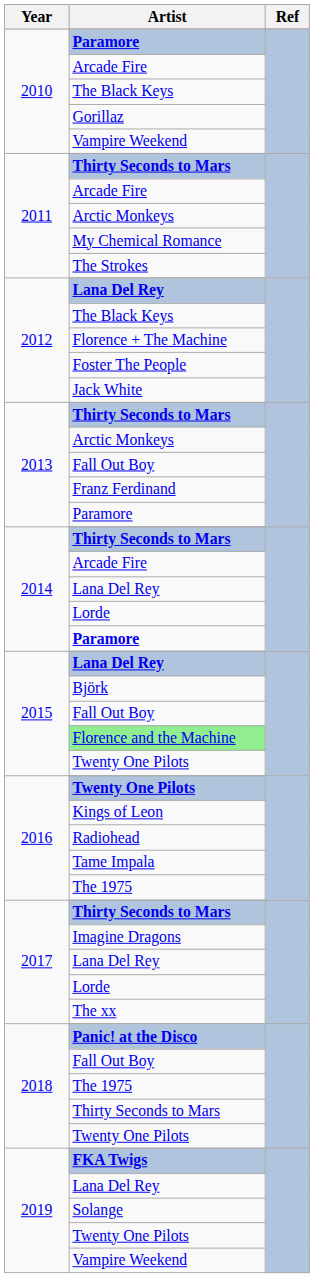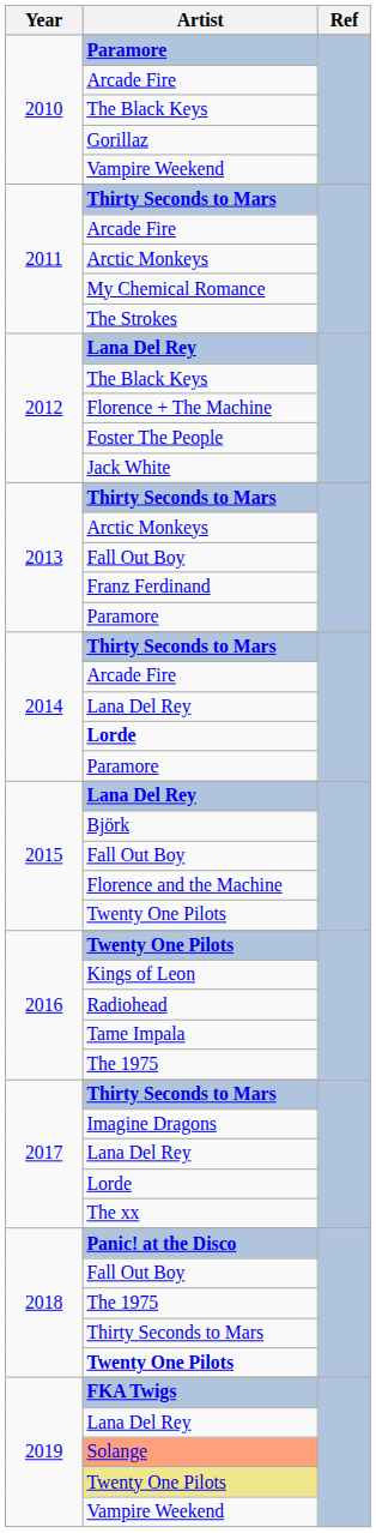2014 / Lorde | Artist: normal -> bold
2014 / Paramore | Artist: bold -> normal
Florence and the Machine | Artist: lightgreen background -> no background
2018 / Twenty One Pilots | Artist: normal -> bold
Solange | Artist: no background -> lightsalmon background
2019 / Twenty One Pilots | Artist: no background -> khaki background
